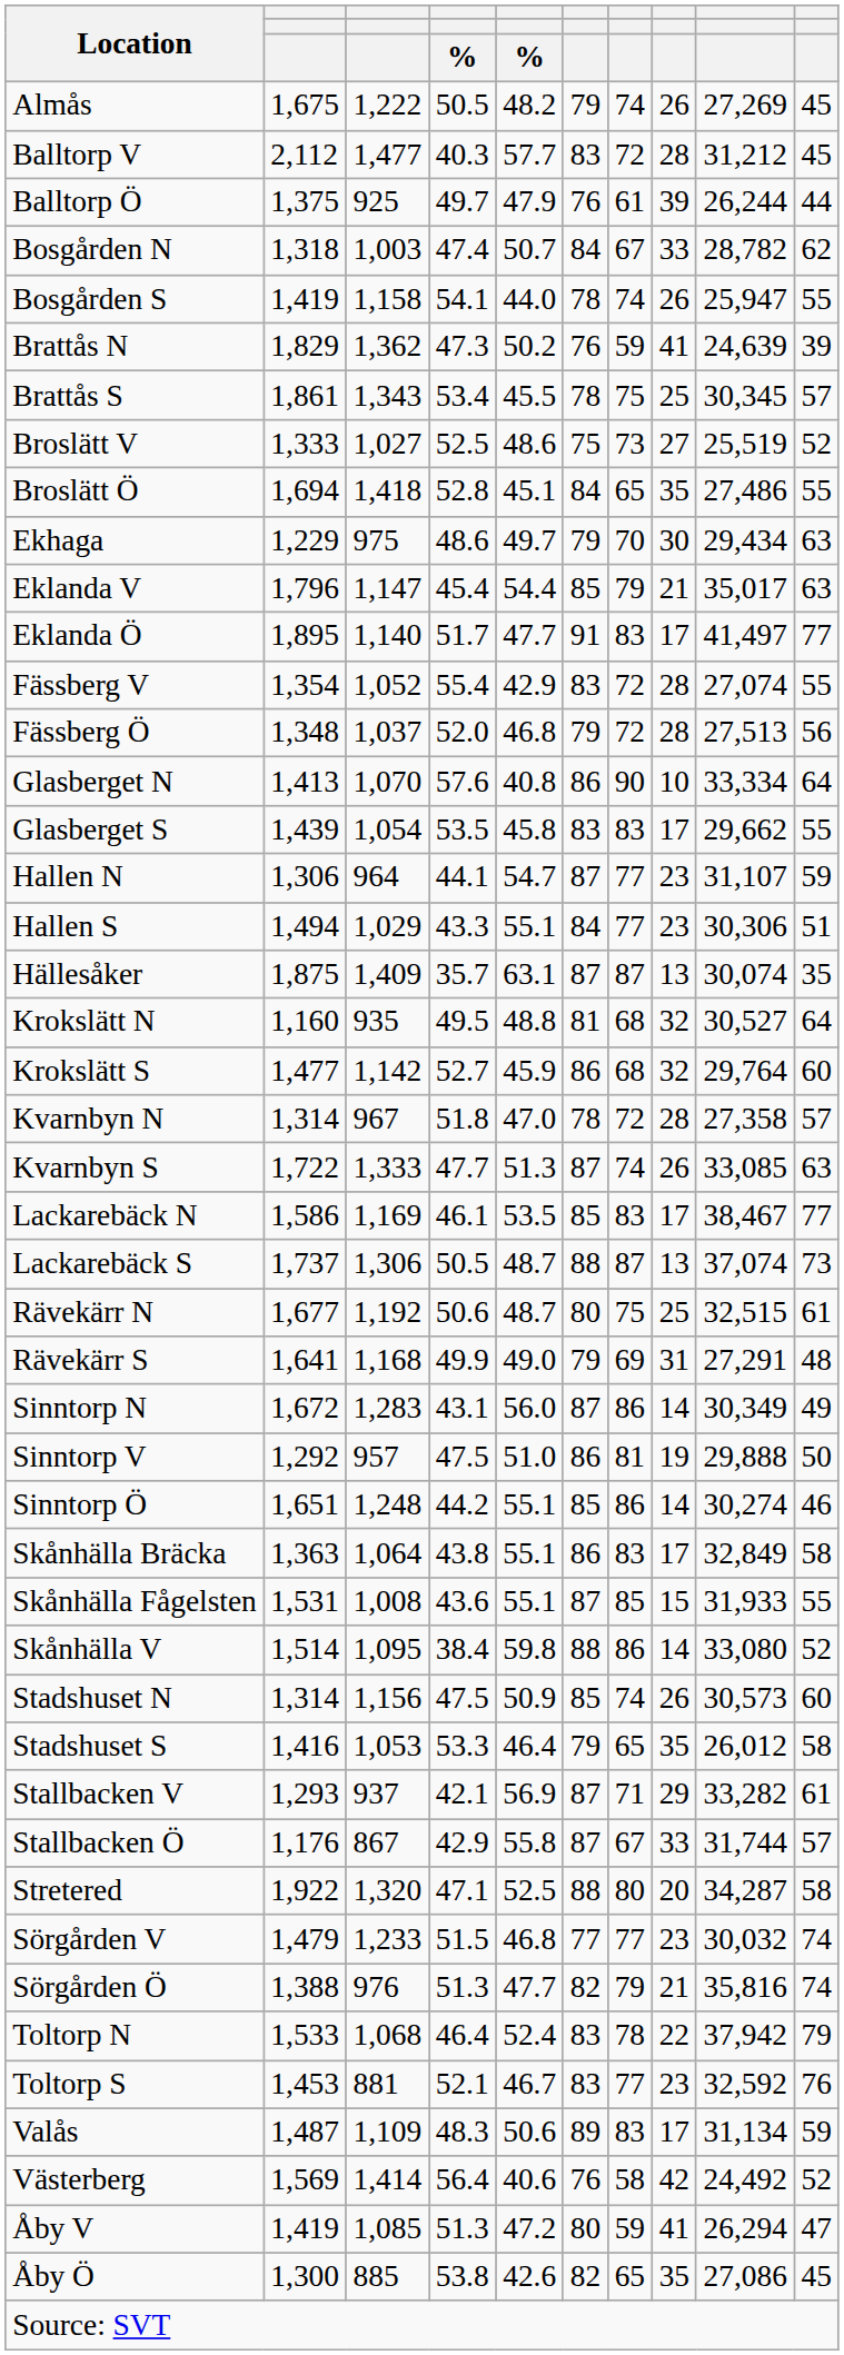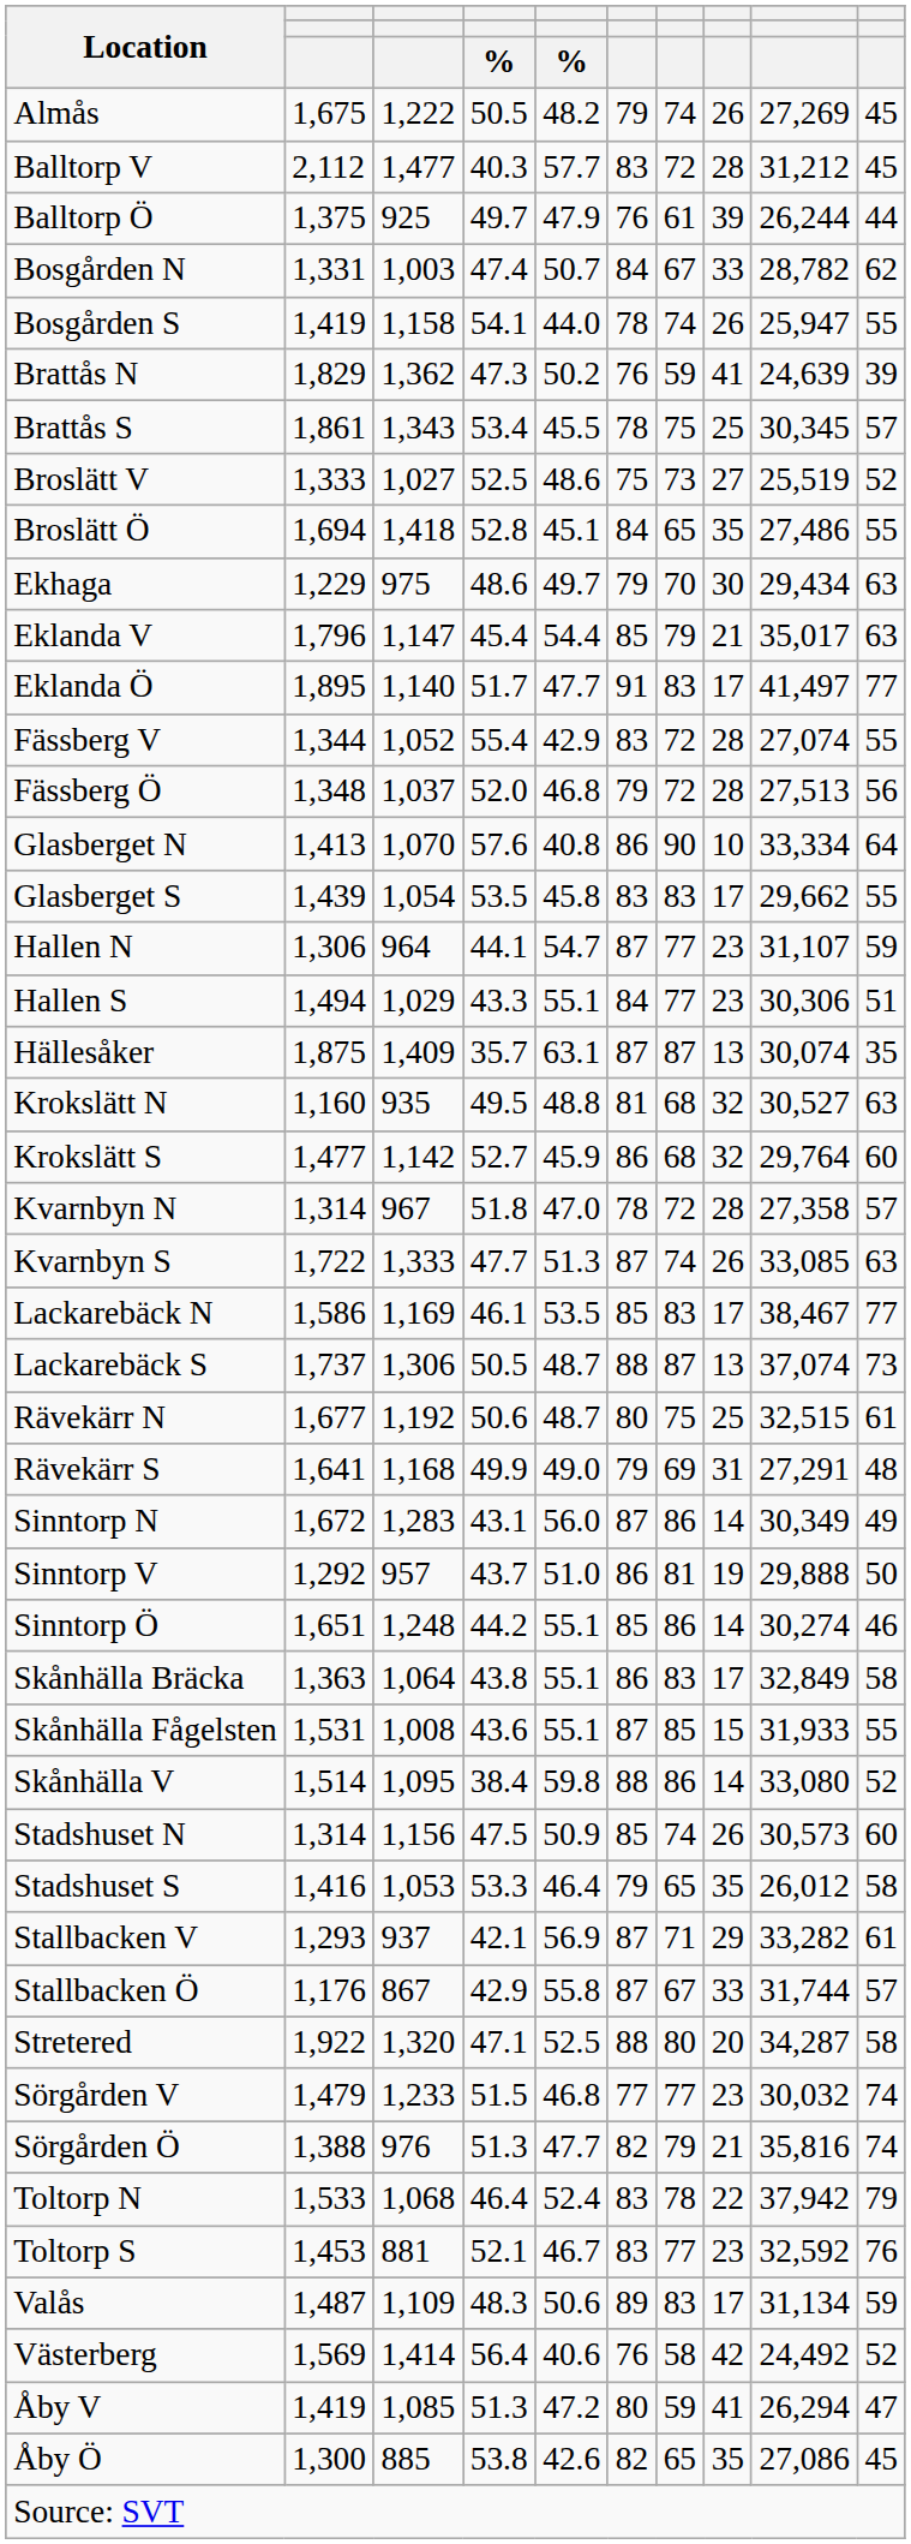Bosgården N | column 2: 1,318 -> 1,331
Fässberg V | column 2: 1,354 -> 1,344
Krokslätt N | column 10: 64 -> 63
Sinntorp V | column 4: 47.5 -> 43.7
